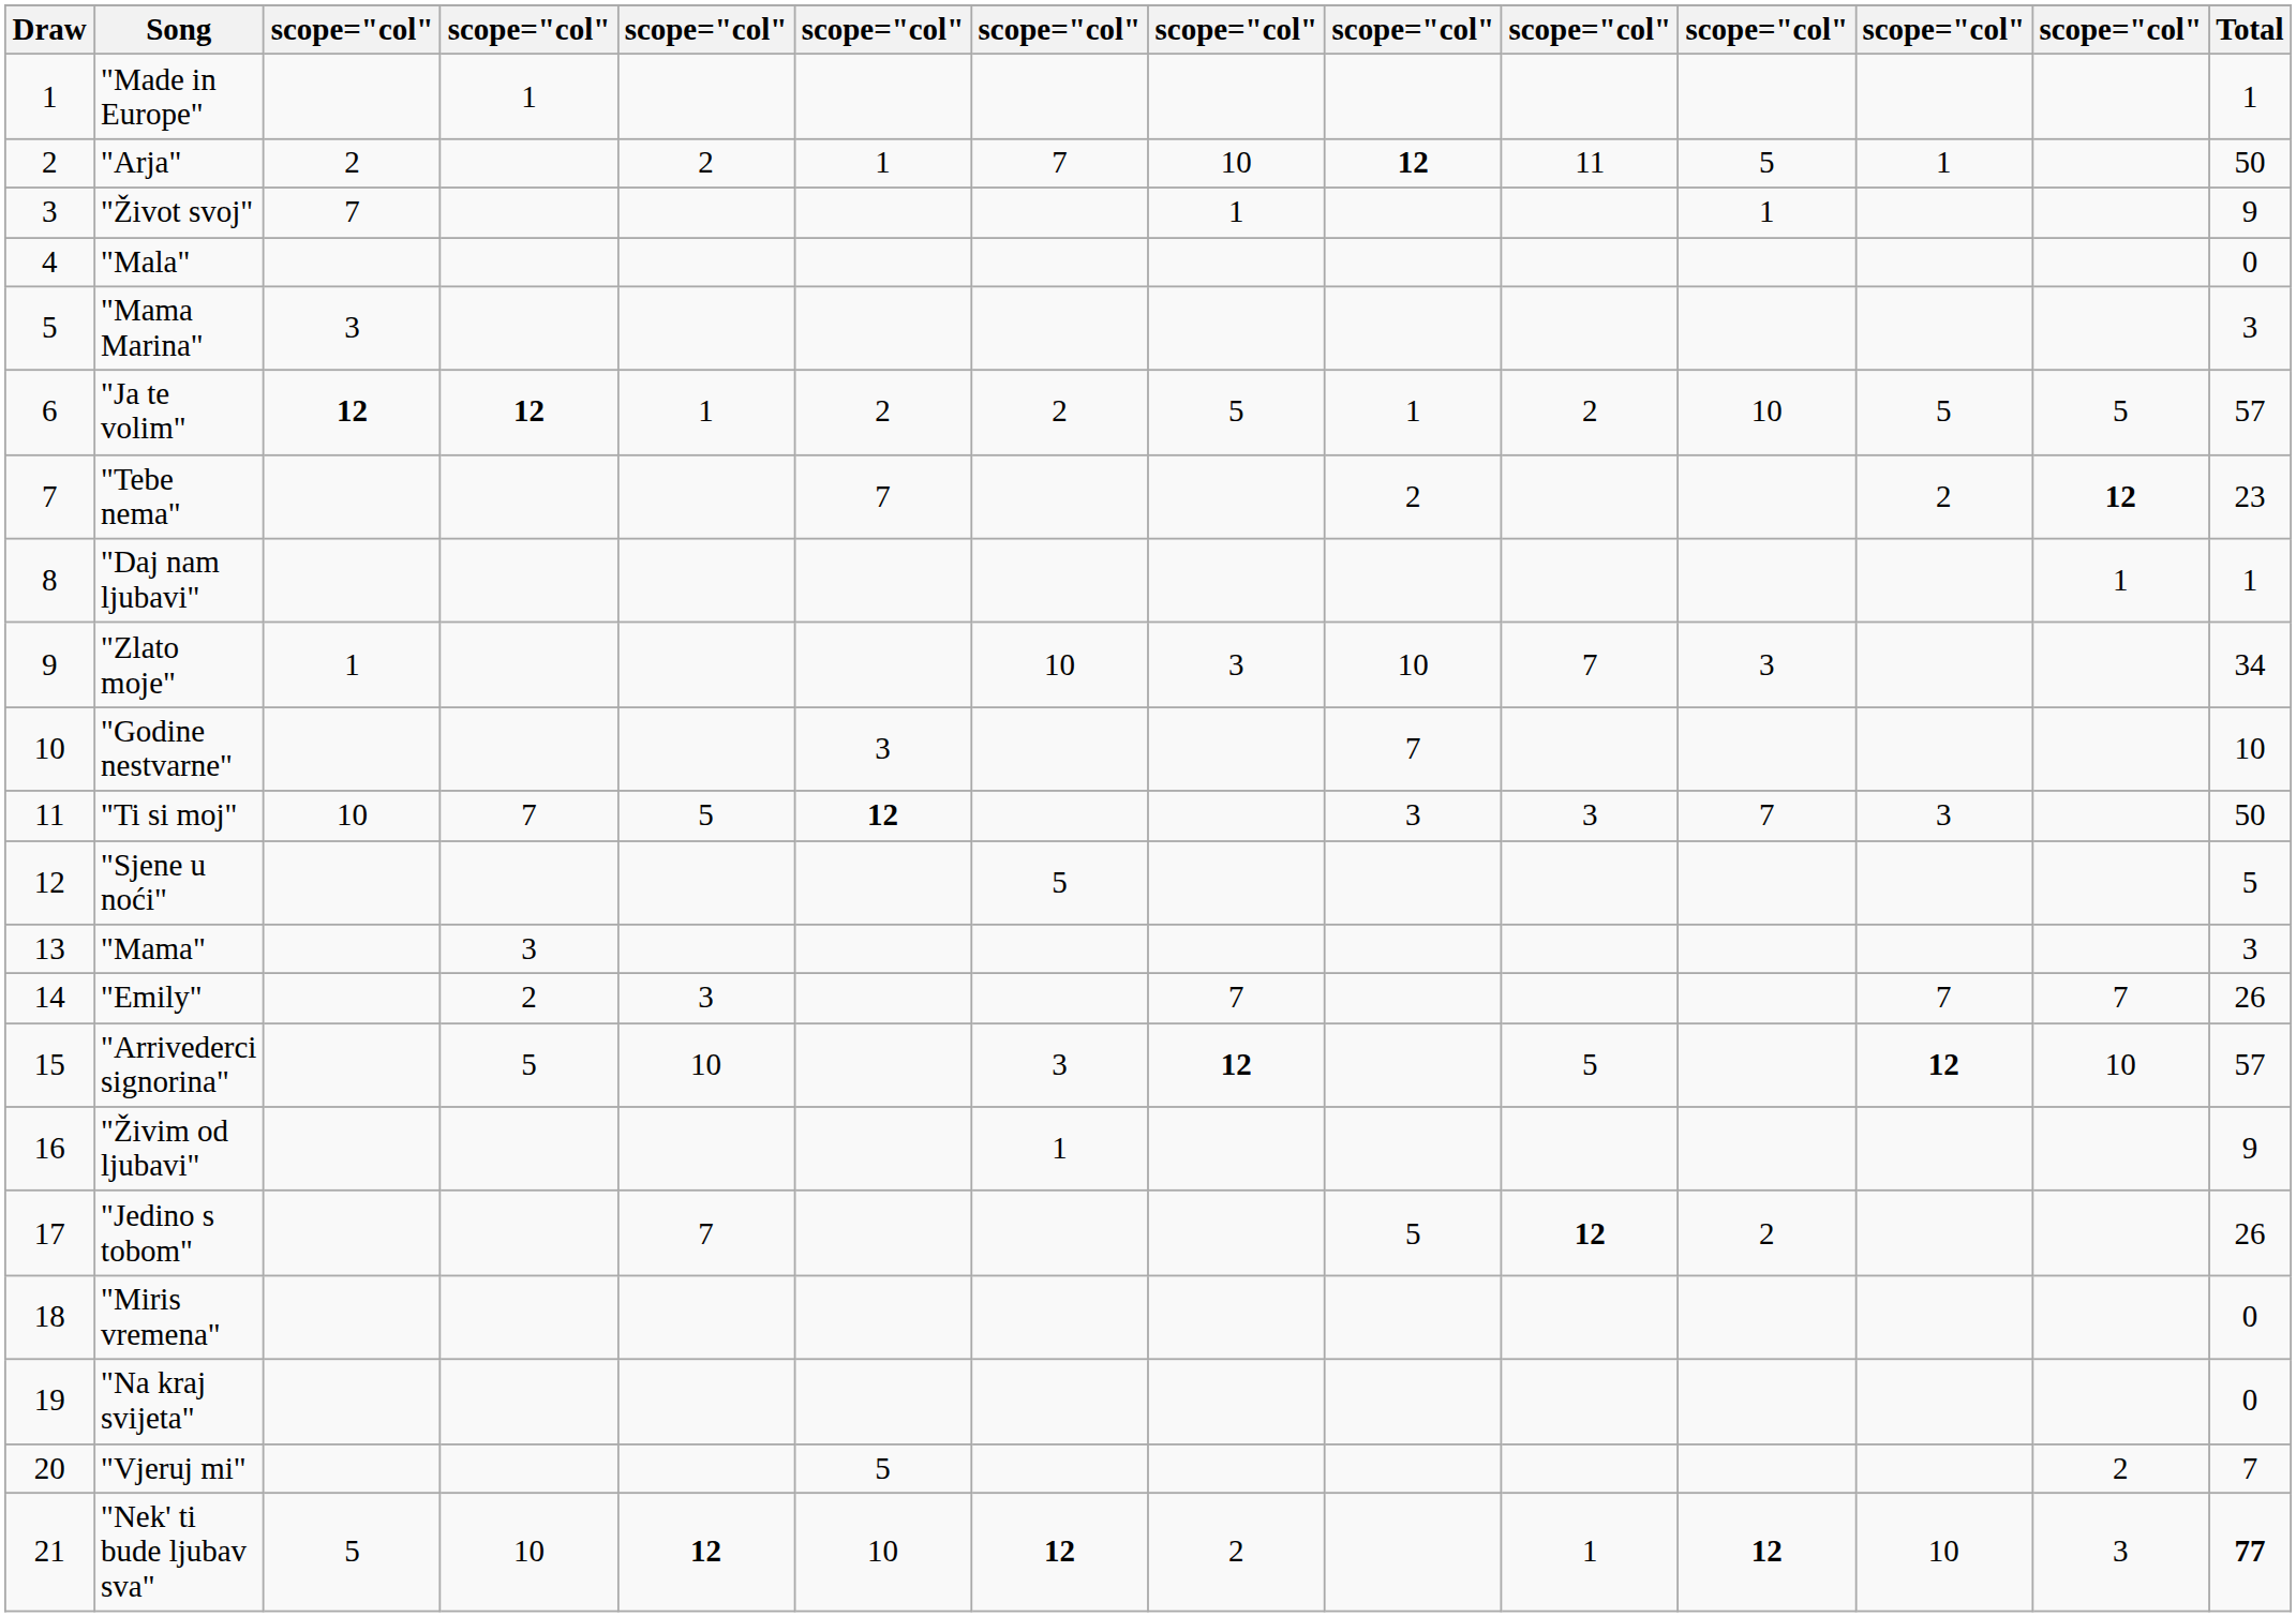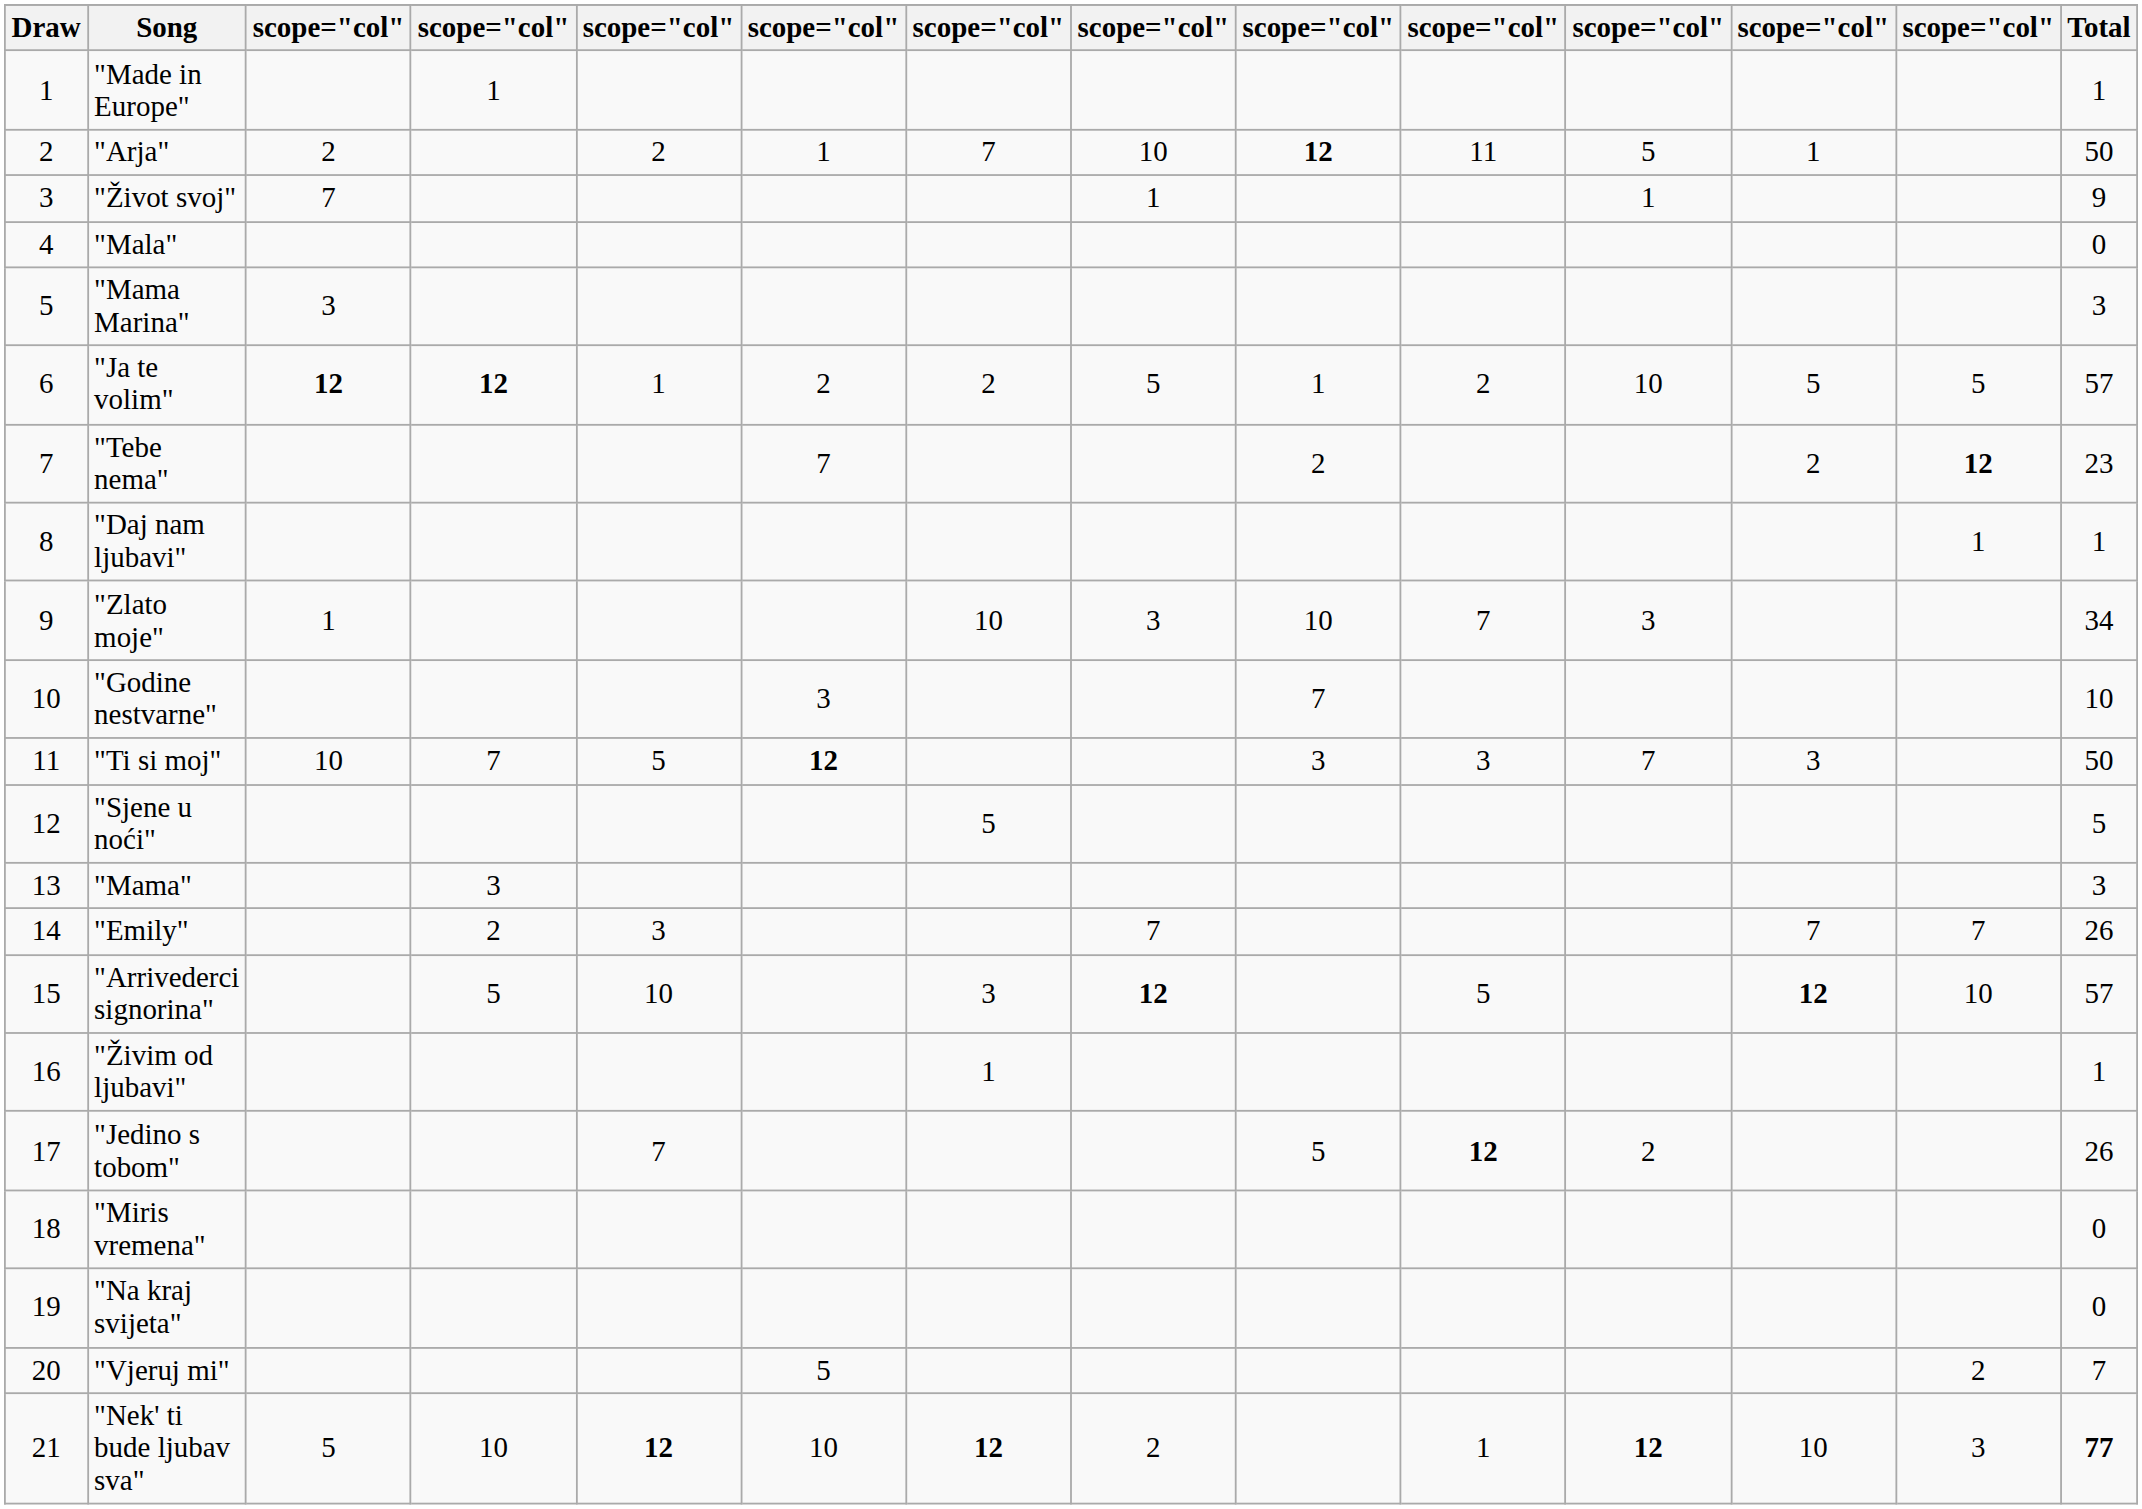"Živim od ljubavi" | Total: 9 -> 1
